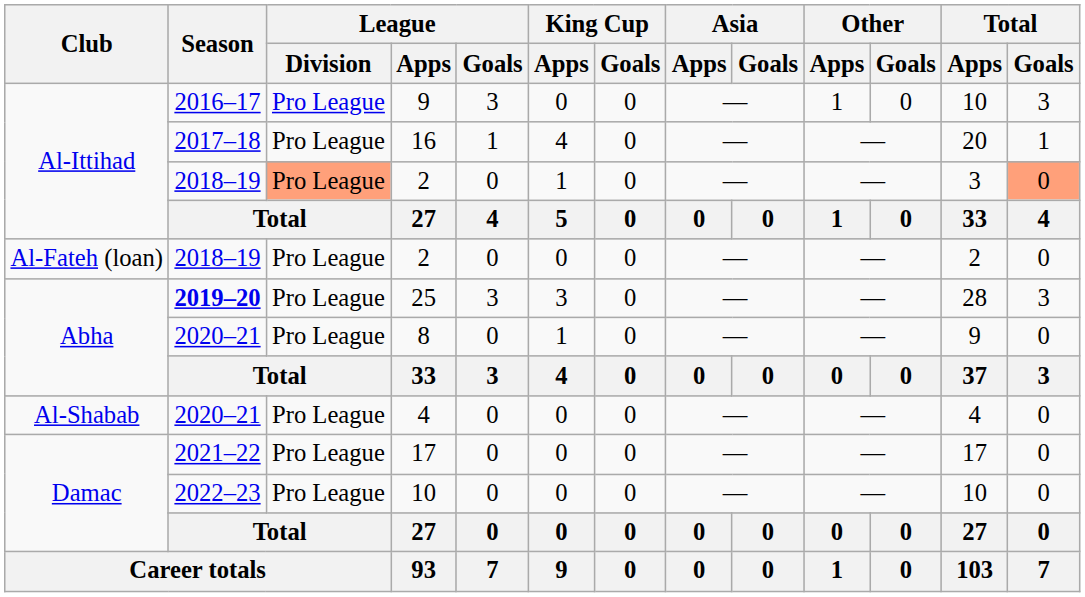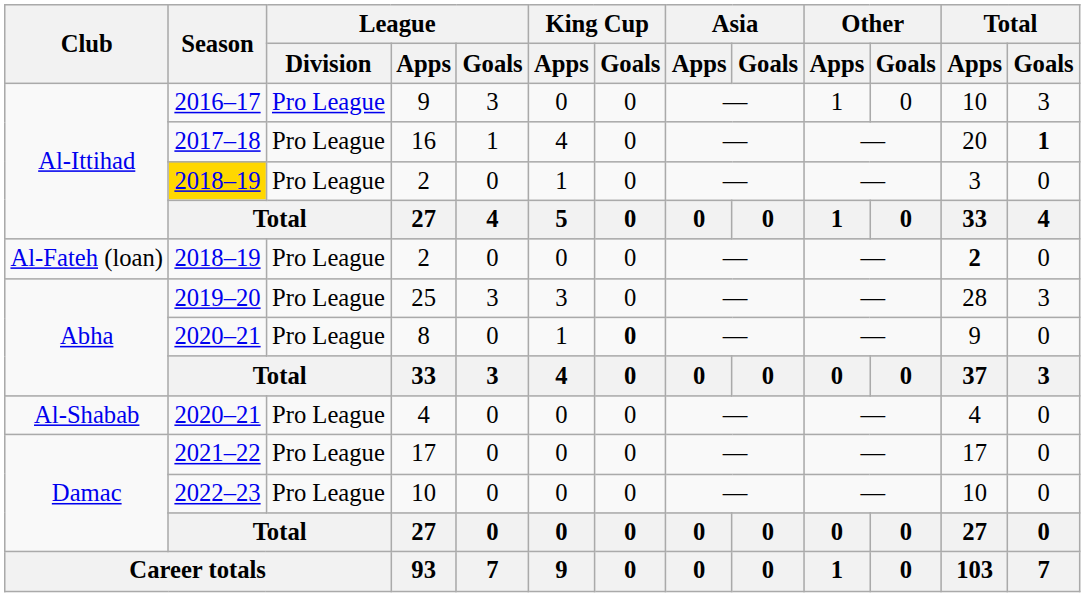16 | Total / Goals: normal -> bold
Al-Ittihad / 2 | Season: no background -> gold background
Al-Ittihad / 2 | League / Division: lightsalmon background -> no background
Al-Ittihad / 2 | Total / Goals: lightsalmon background -> no background
Al-Fateh (loan) / 2 | Total / Apps: normal -> bold
25 | Season: bold -> normal
8 | King Cup / Goals: normal -> bold
